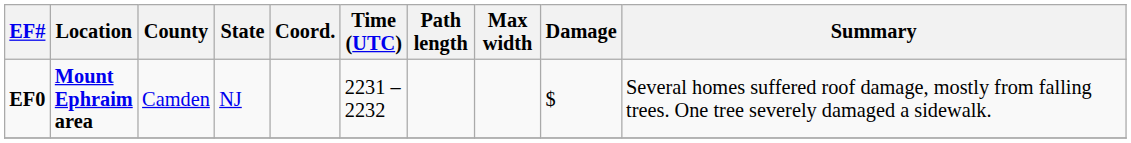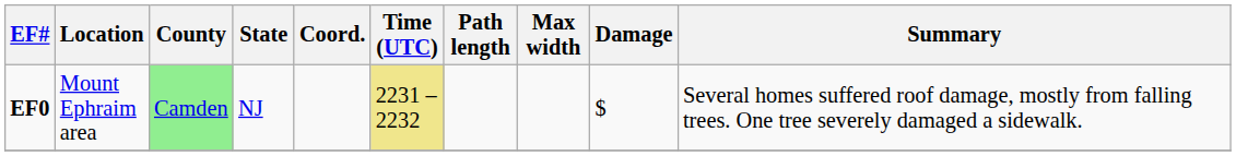EF0 | Location: bold -> normal
EF0 | County: no background -> lightgreen background
EF0 | Time (UTC): no background -> khaki background
